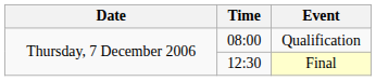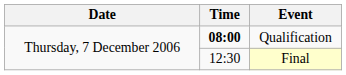Qualification | Time: normal -> bold
